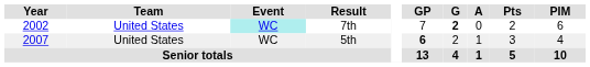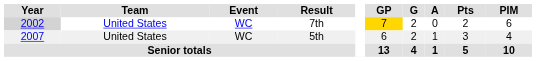7th | Year: no background -> lightgrey background
7th | Event: paleturquoise background -> no background
7th | GP: no background -> gold background
7th | G: bold -> normal
5th | GP: bold -> normal
